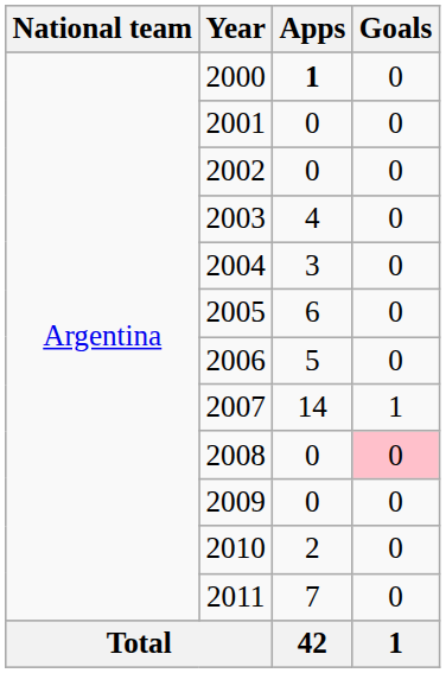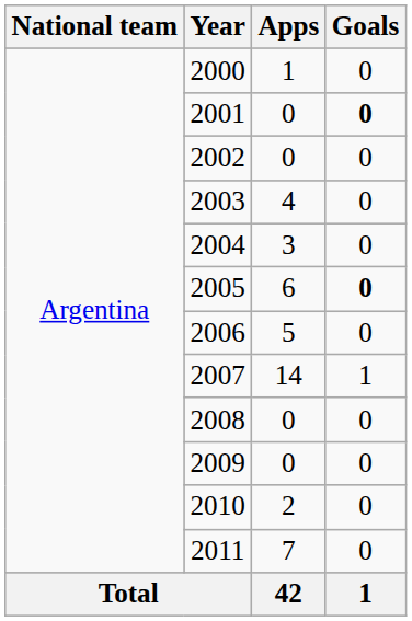2000 | Apps: bold -> normal
2001 | Goals: normal -> bold
2005 | Goals: normal -> bold
2008 | Goals: pink background -> no background
